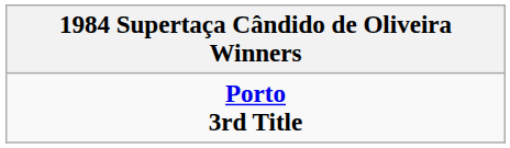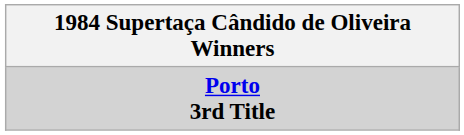row 2 | column 1: no background -> lightgrey background
